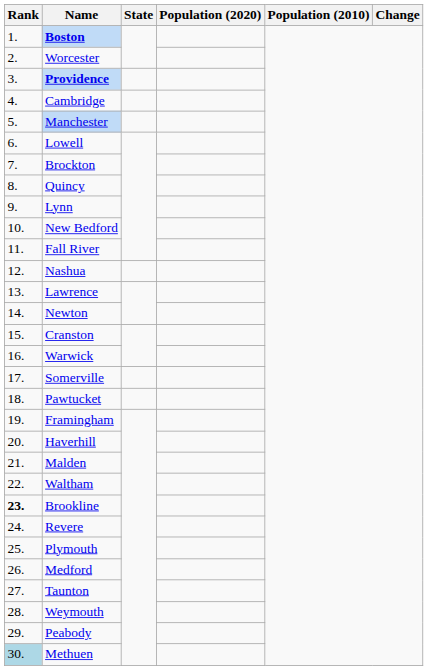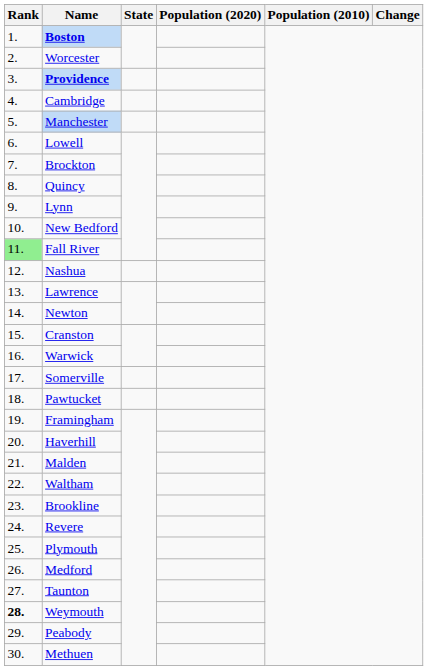Fall River | Rank: no background -> lightgreen background
Brookline | Rank: bold -> normal
Weymouth | Rank: normal -> bold
Methuen | Rank: lightblue background -> no background
